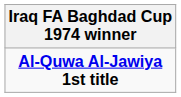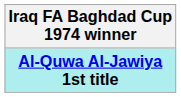row 2 | column 1: no background -> paleturquoise background
